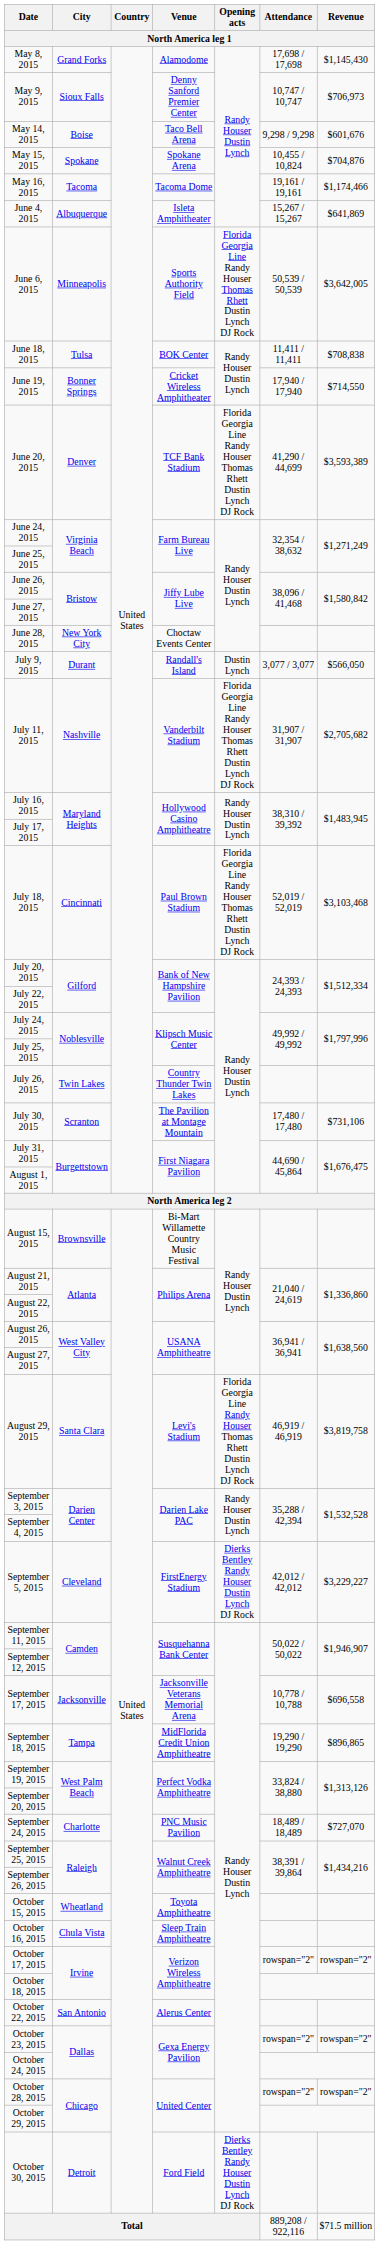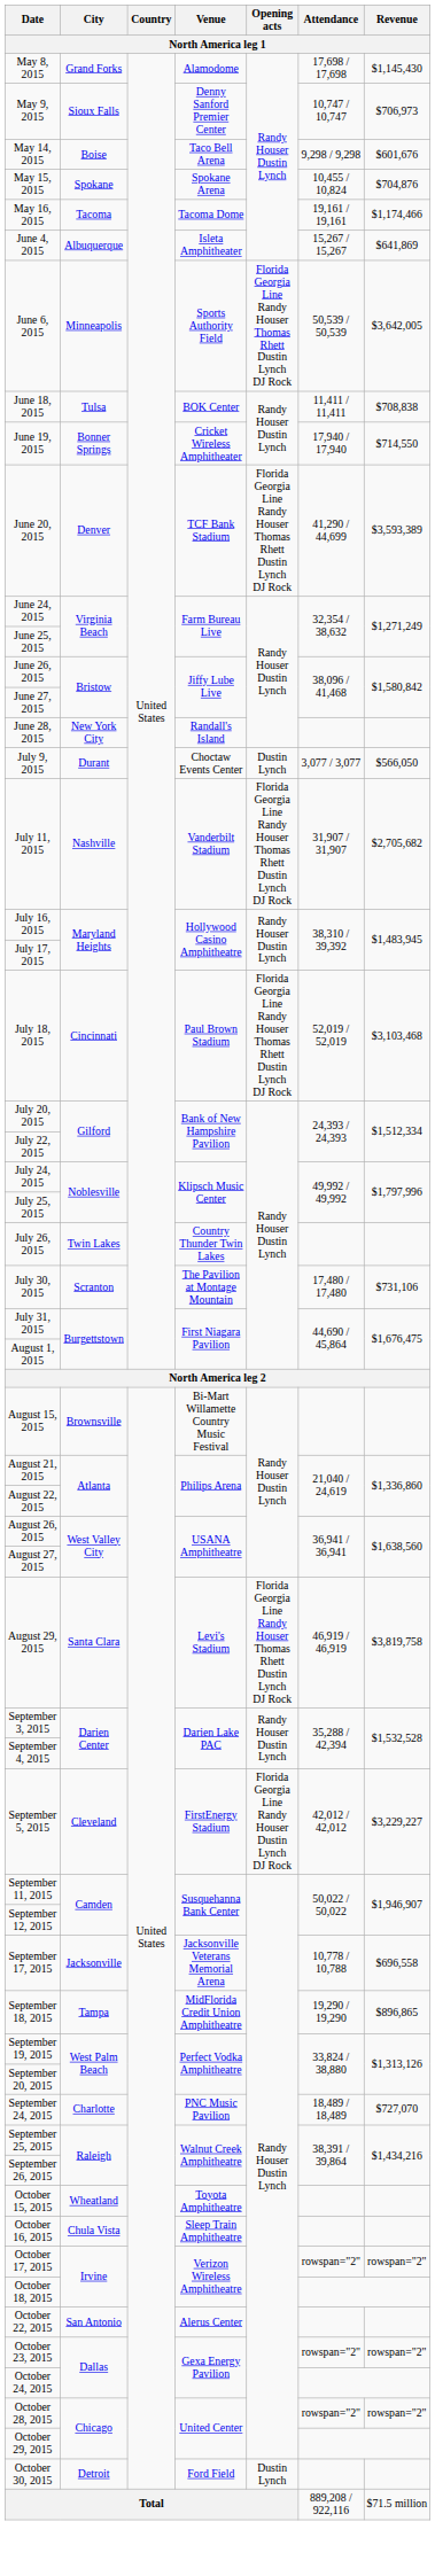June 28, 2015 | Venue: Choctaw Events Center -> Randall's Island
July 9, 2015 | Venue: Randall's Island -> Choctaw Events Center
September 5, 2015 | Opening acts: Dierks Bentley Randy Houser Dustin Lynch DJ Rock -> Florida Georgia Line Randy Houser Dustin Lynch DJ Rock
October 30, 2015 | Opening acts: Dierks Bentley Randy Houser Dustin Lynch DJ Rock -> Dustin Lynch
